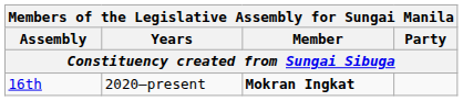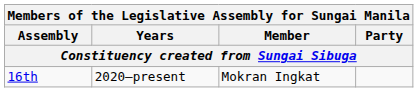16th | Member: bold -> normal
